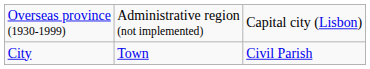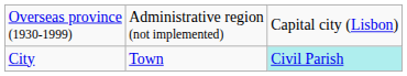City | column 3: no background -> paleturquoise background
